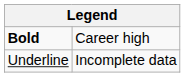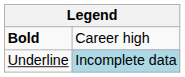Underline | column 2: no background -> lightblue background
